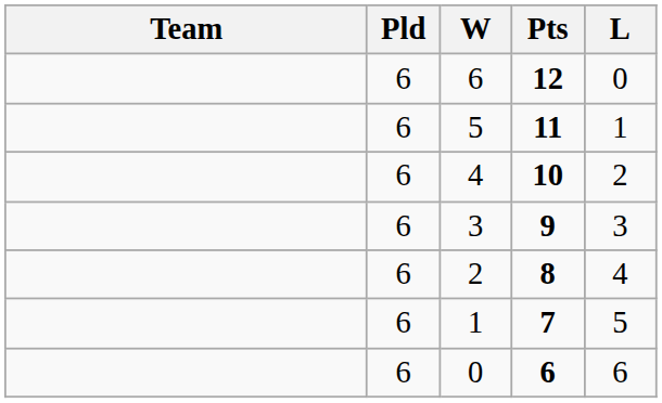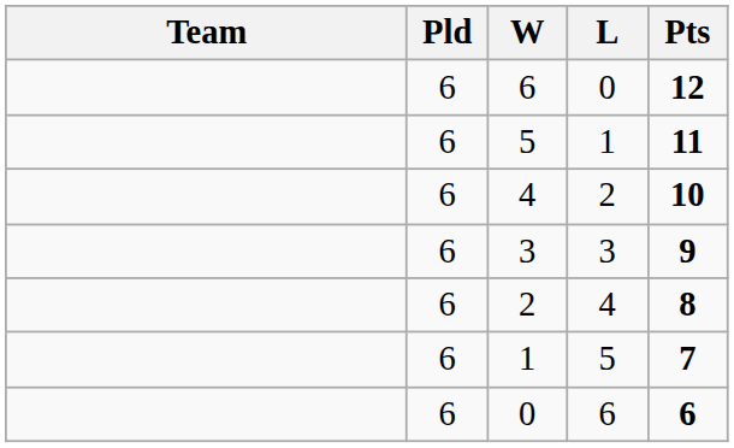columns swapped: L <-> Pts
